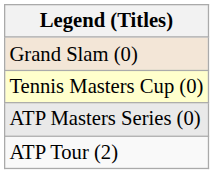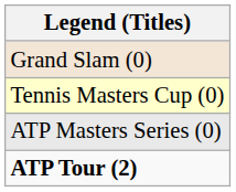row 5 | column 1: normal -> bold
